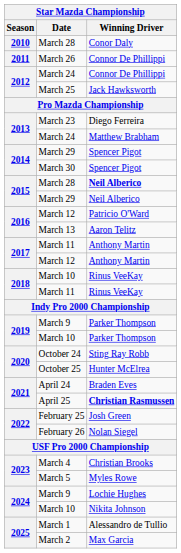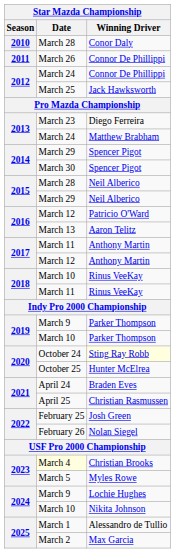March 28 / Neil Alberico | Winning Driver: bold -> normal
Sting Ray Robb | Winning Driver: no background -> lightyellow background
Christian Rasmussen | Winning Driver: bold -> normal
Christian Brooks | Date: no background -> lightyellow background
